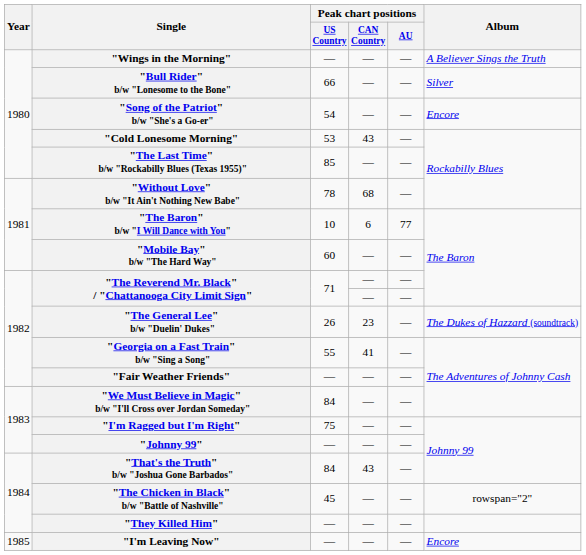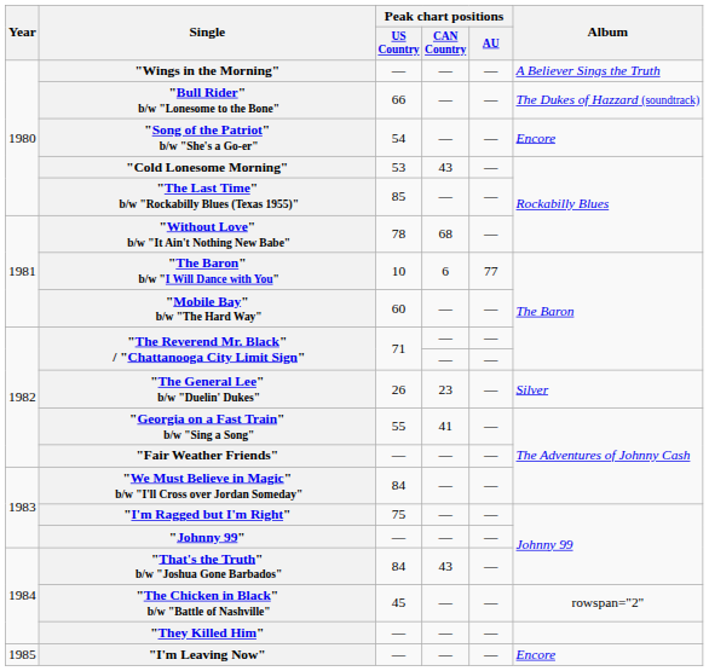"Bull Rider" b/w "Lonesome to the Bone" | Album: Silver -> The Dukes of Hazzard (soundtrack)
"The General Lee" b/w "Duelin' Dukes" | Album: The Dukes of Hazzard (soundtrack) -> Silver
